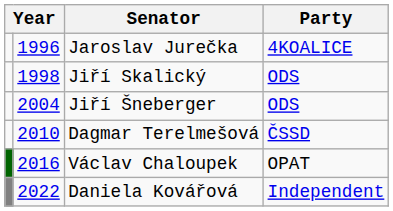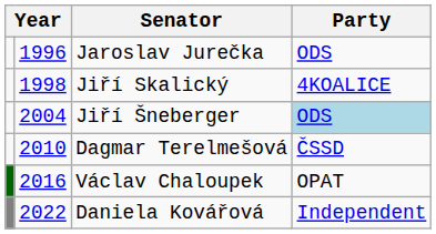Jaroslav Jurečka | Party: 4KOALICE -> ODS
Jiří Skalický | Party: ODS -> 4KOALICE
Jiří Šneberger | Party: no background -> lightblue background
